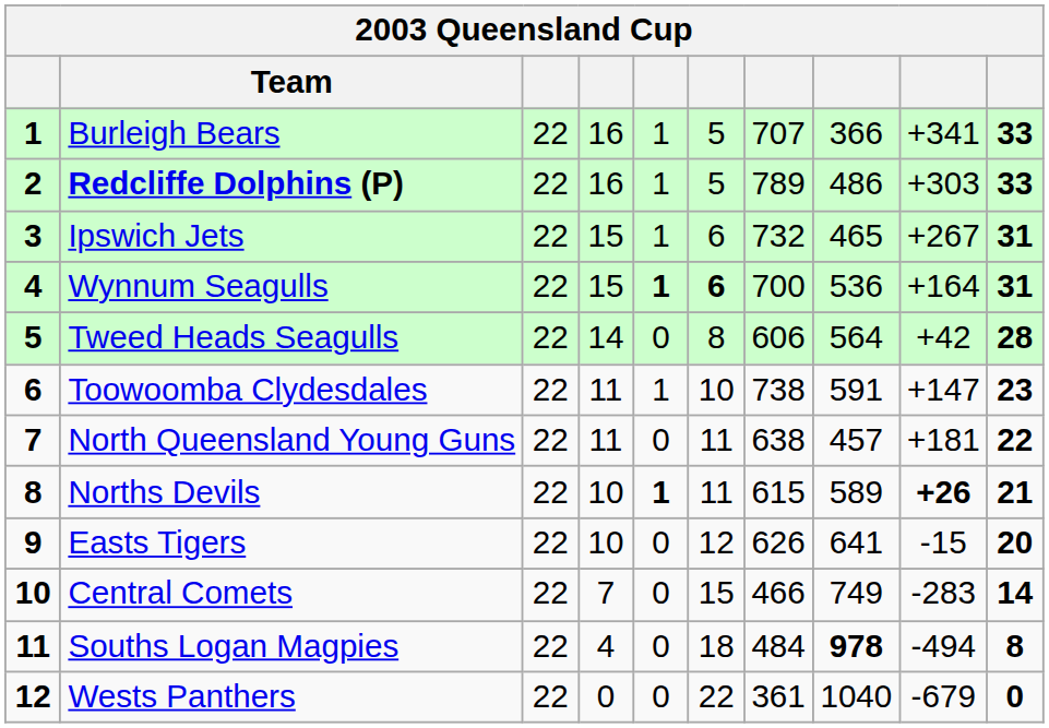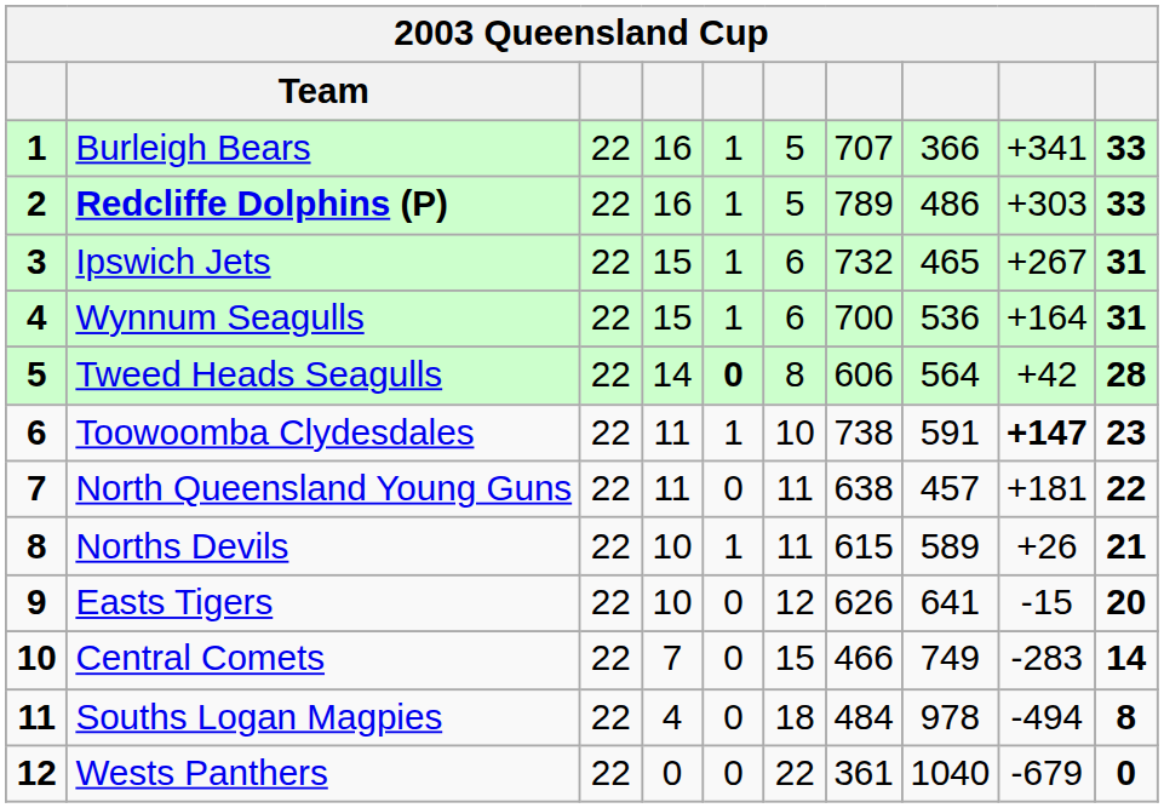Wynnum Seagulls | column 5: bold -> normal
Wynnum Seagulls | column 6: bold -> normal
Tweed Heads Seagulls | column 5: normal -> bold
Toowoomba Clydesdales | column 9: normal -> bold
Norths Devils | column 5: bold -> normal
Norths Devils | column 9: bold -> normal
Souths Logan Magpies | column 8: bold -> normal
